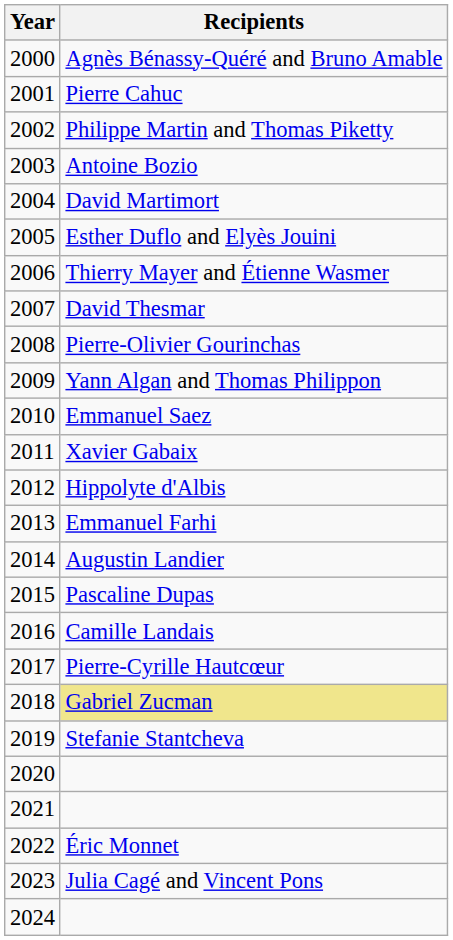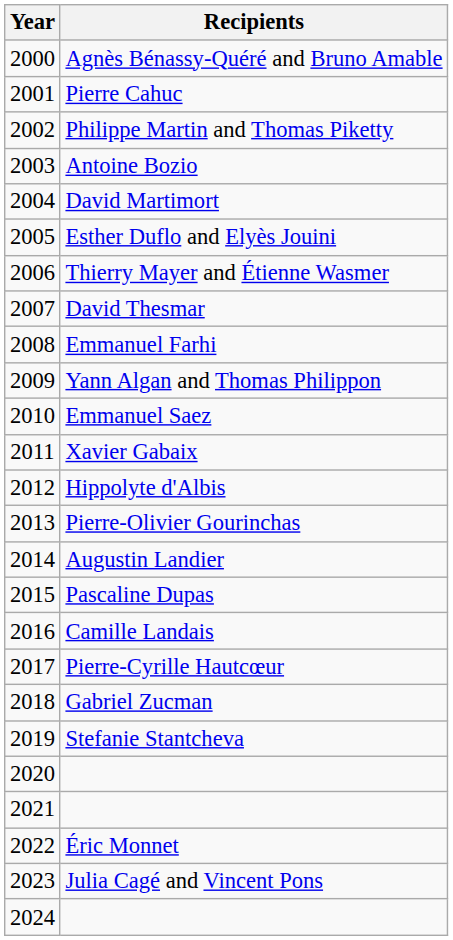row 10 | Recipients: Pierre-Olivier Gourinchas -> Emmanuel Farhi
row 15 | Recipients: Emmanuel Farhi -> Pierre-Olivier Gourinchas
row 20 | Recipients: khaki background -> no background
